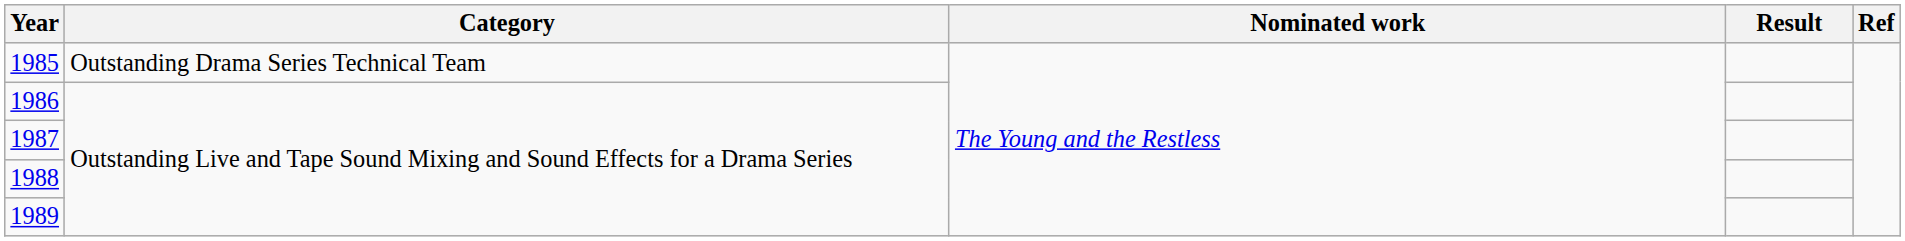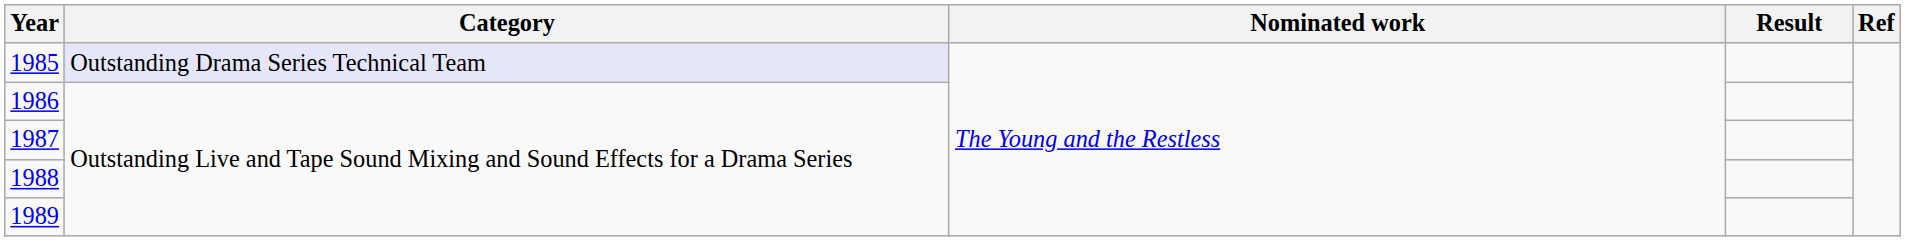1985 | Category: no background -> lavender background
